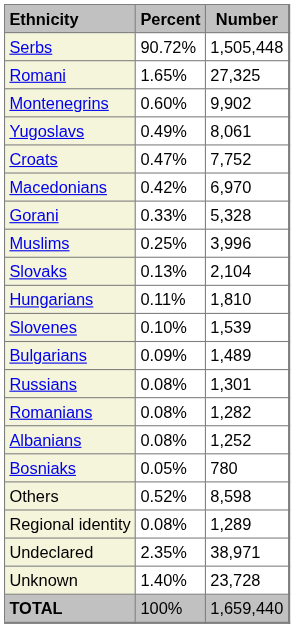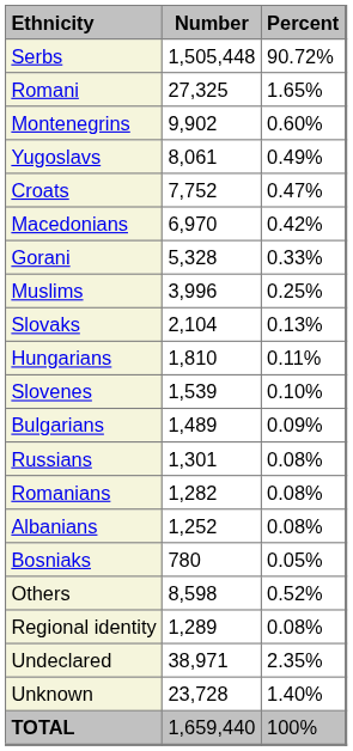columns swapped: Number <-> Percent
